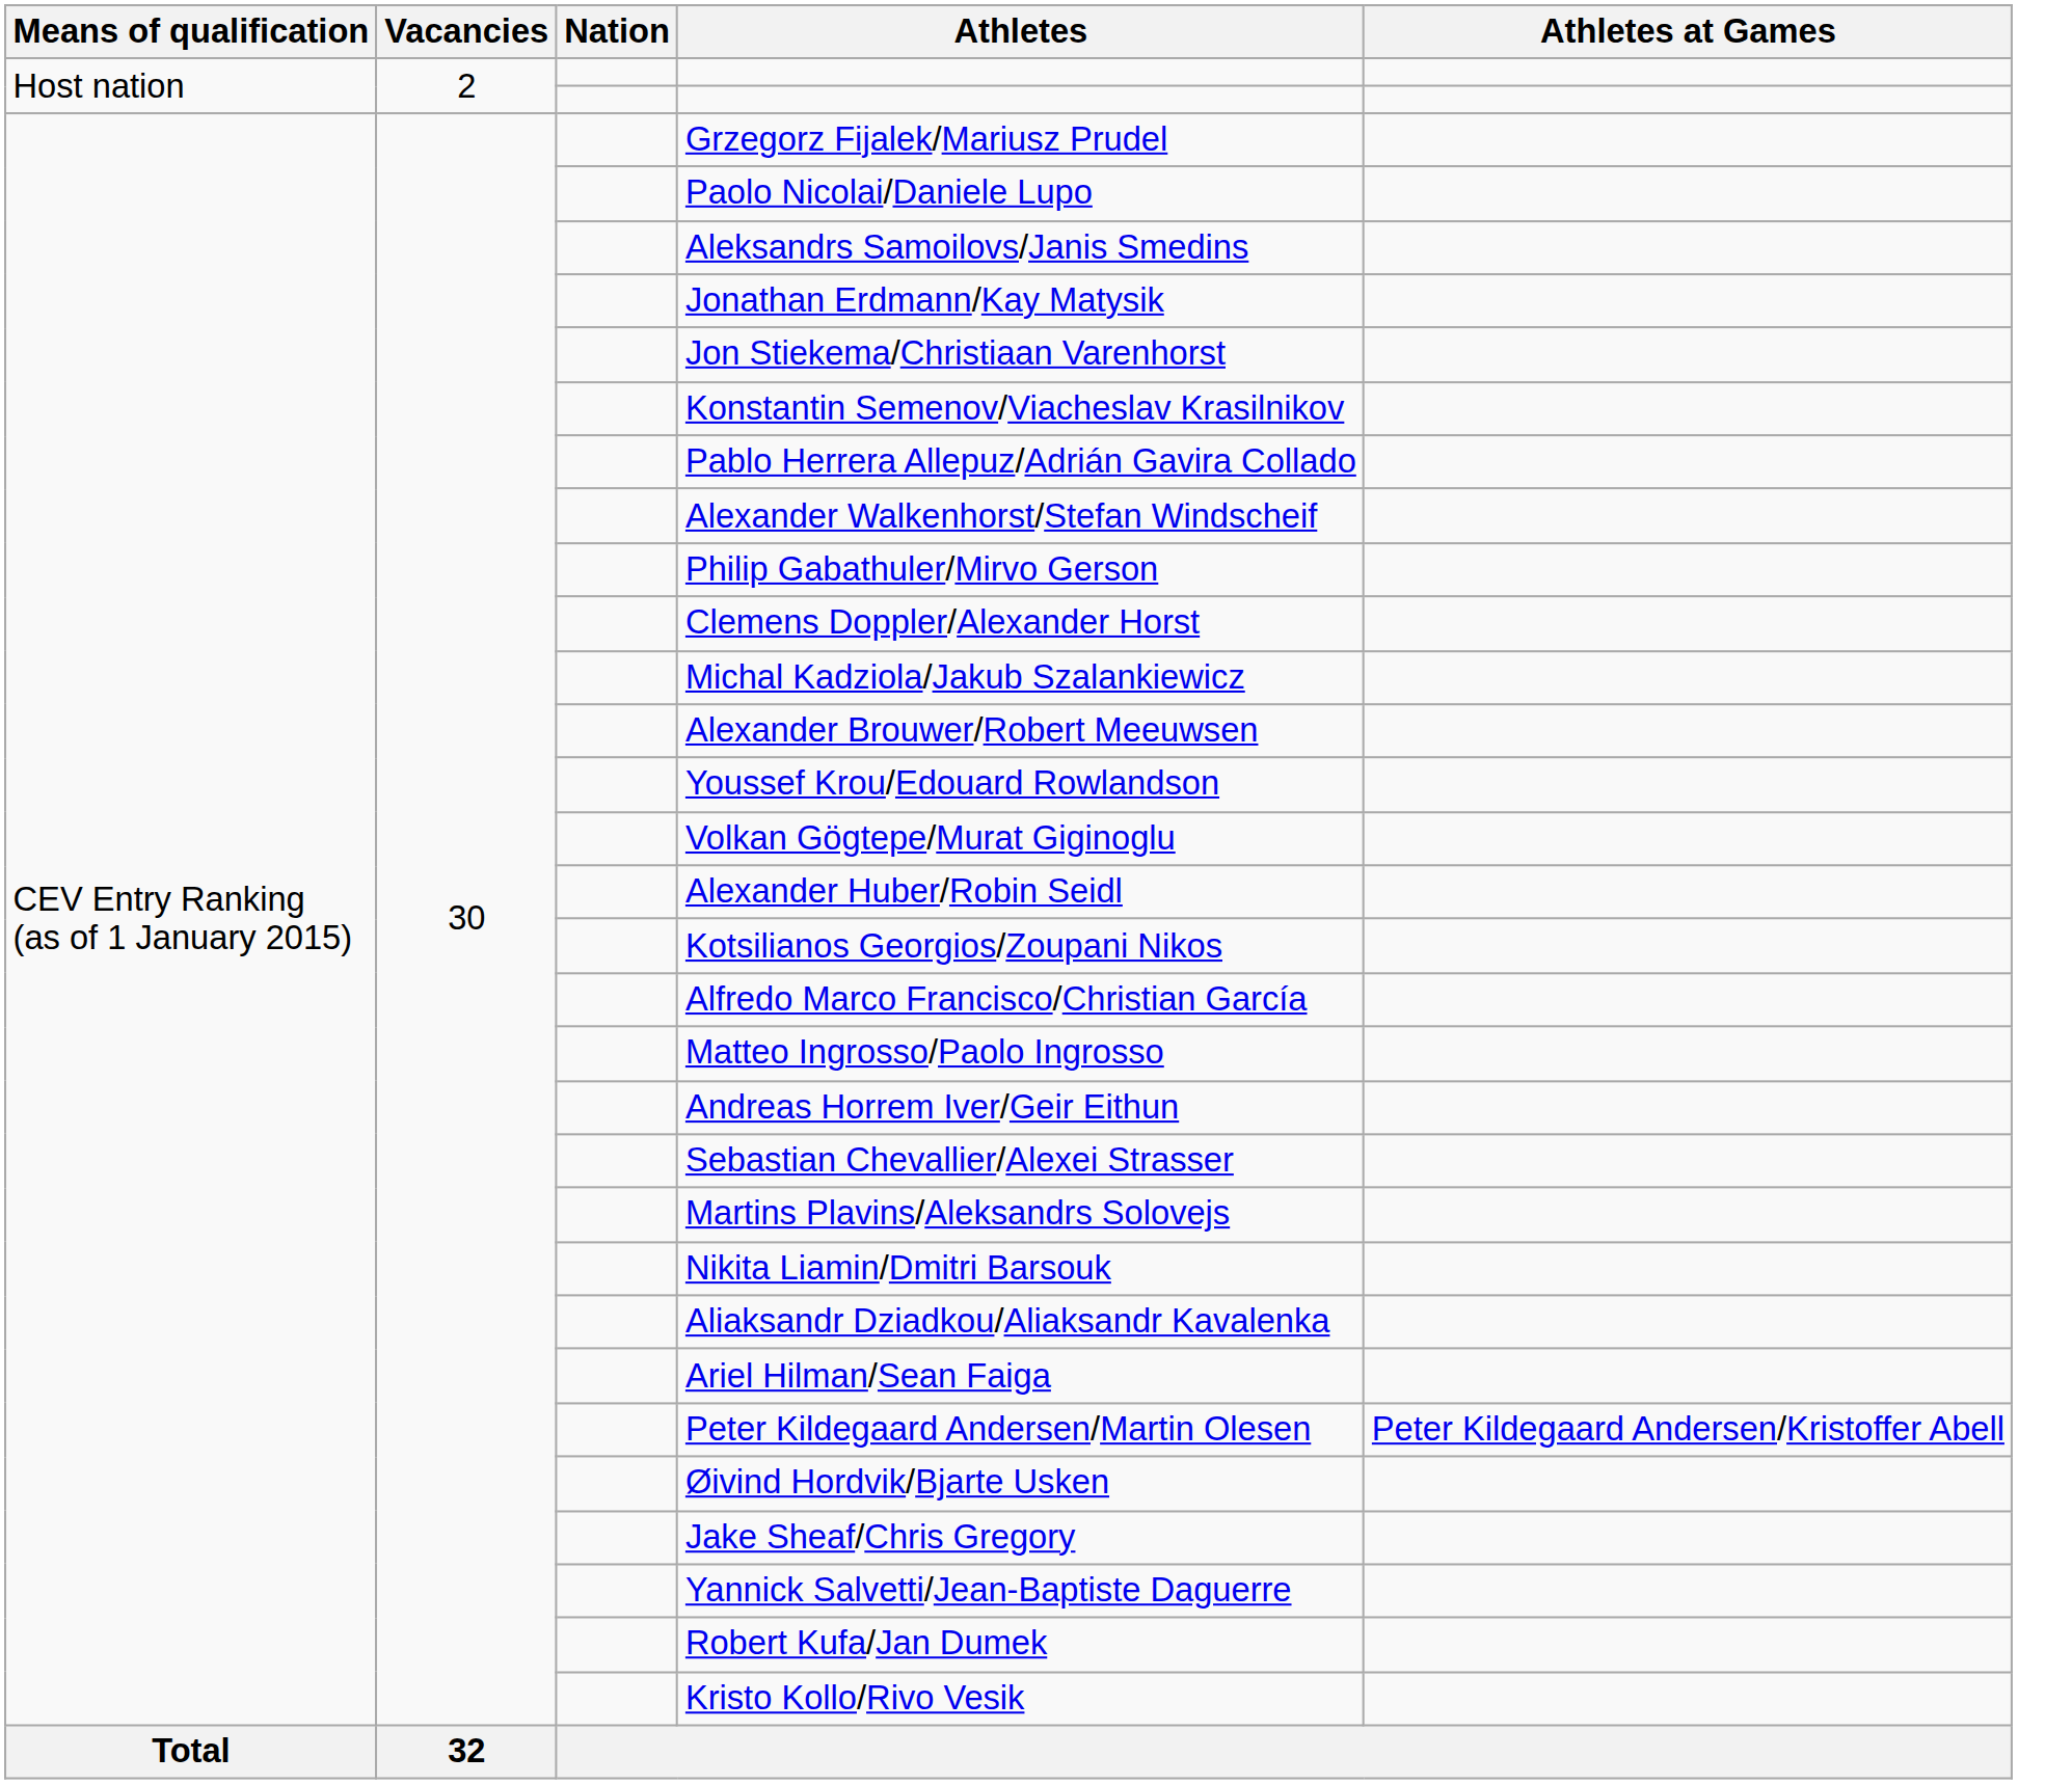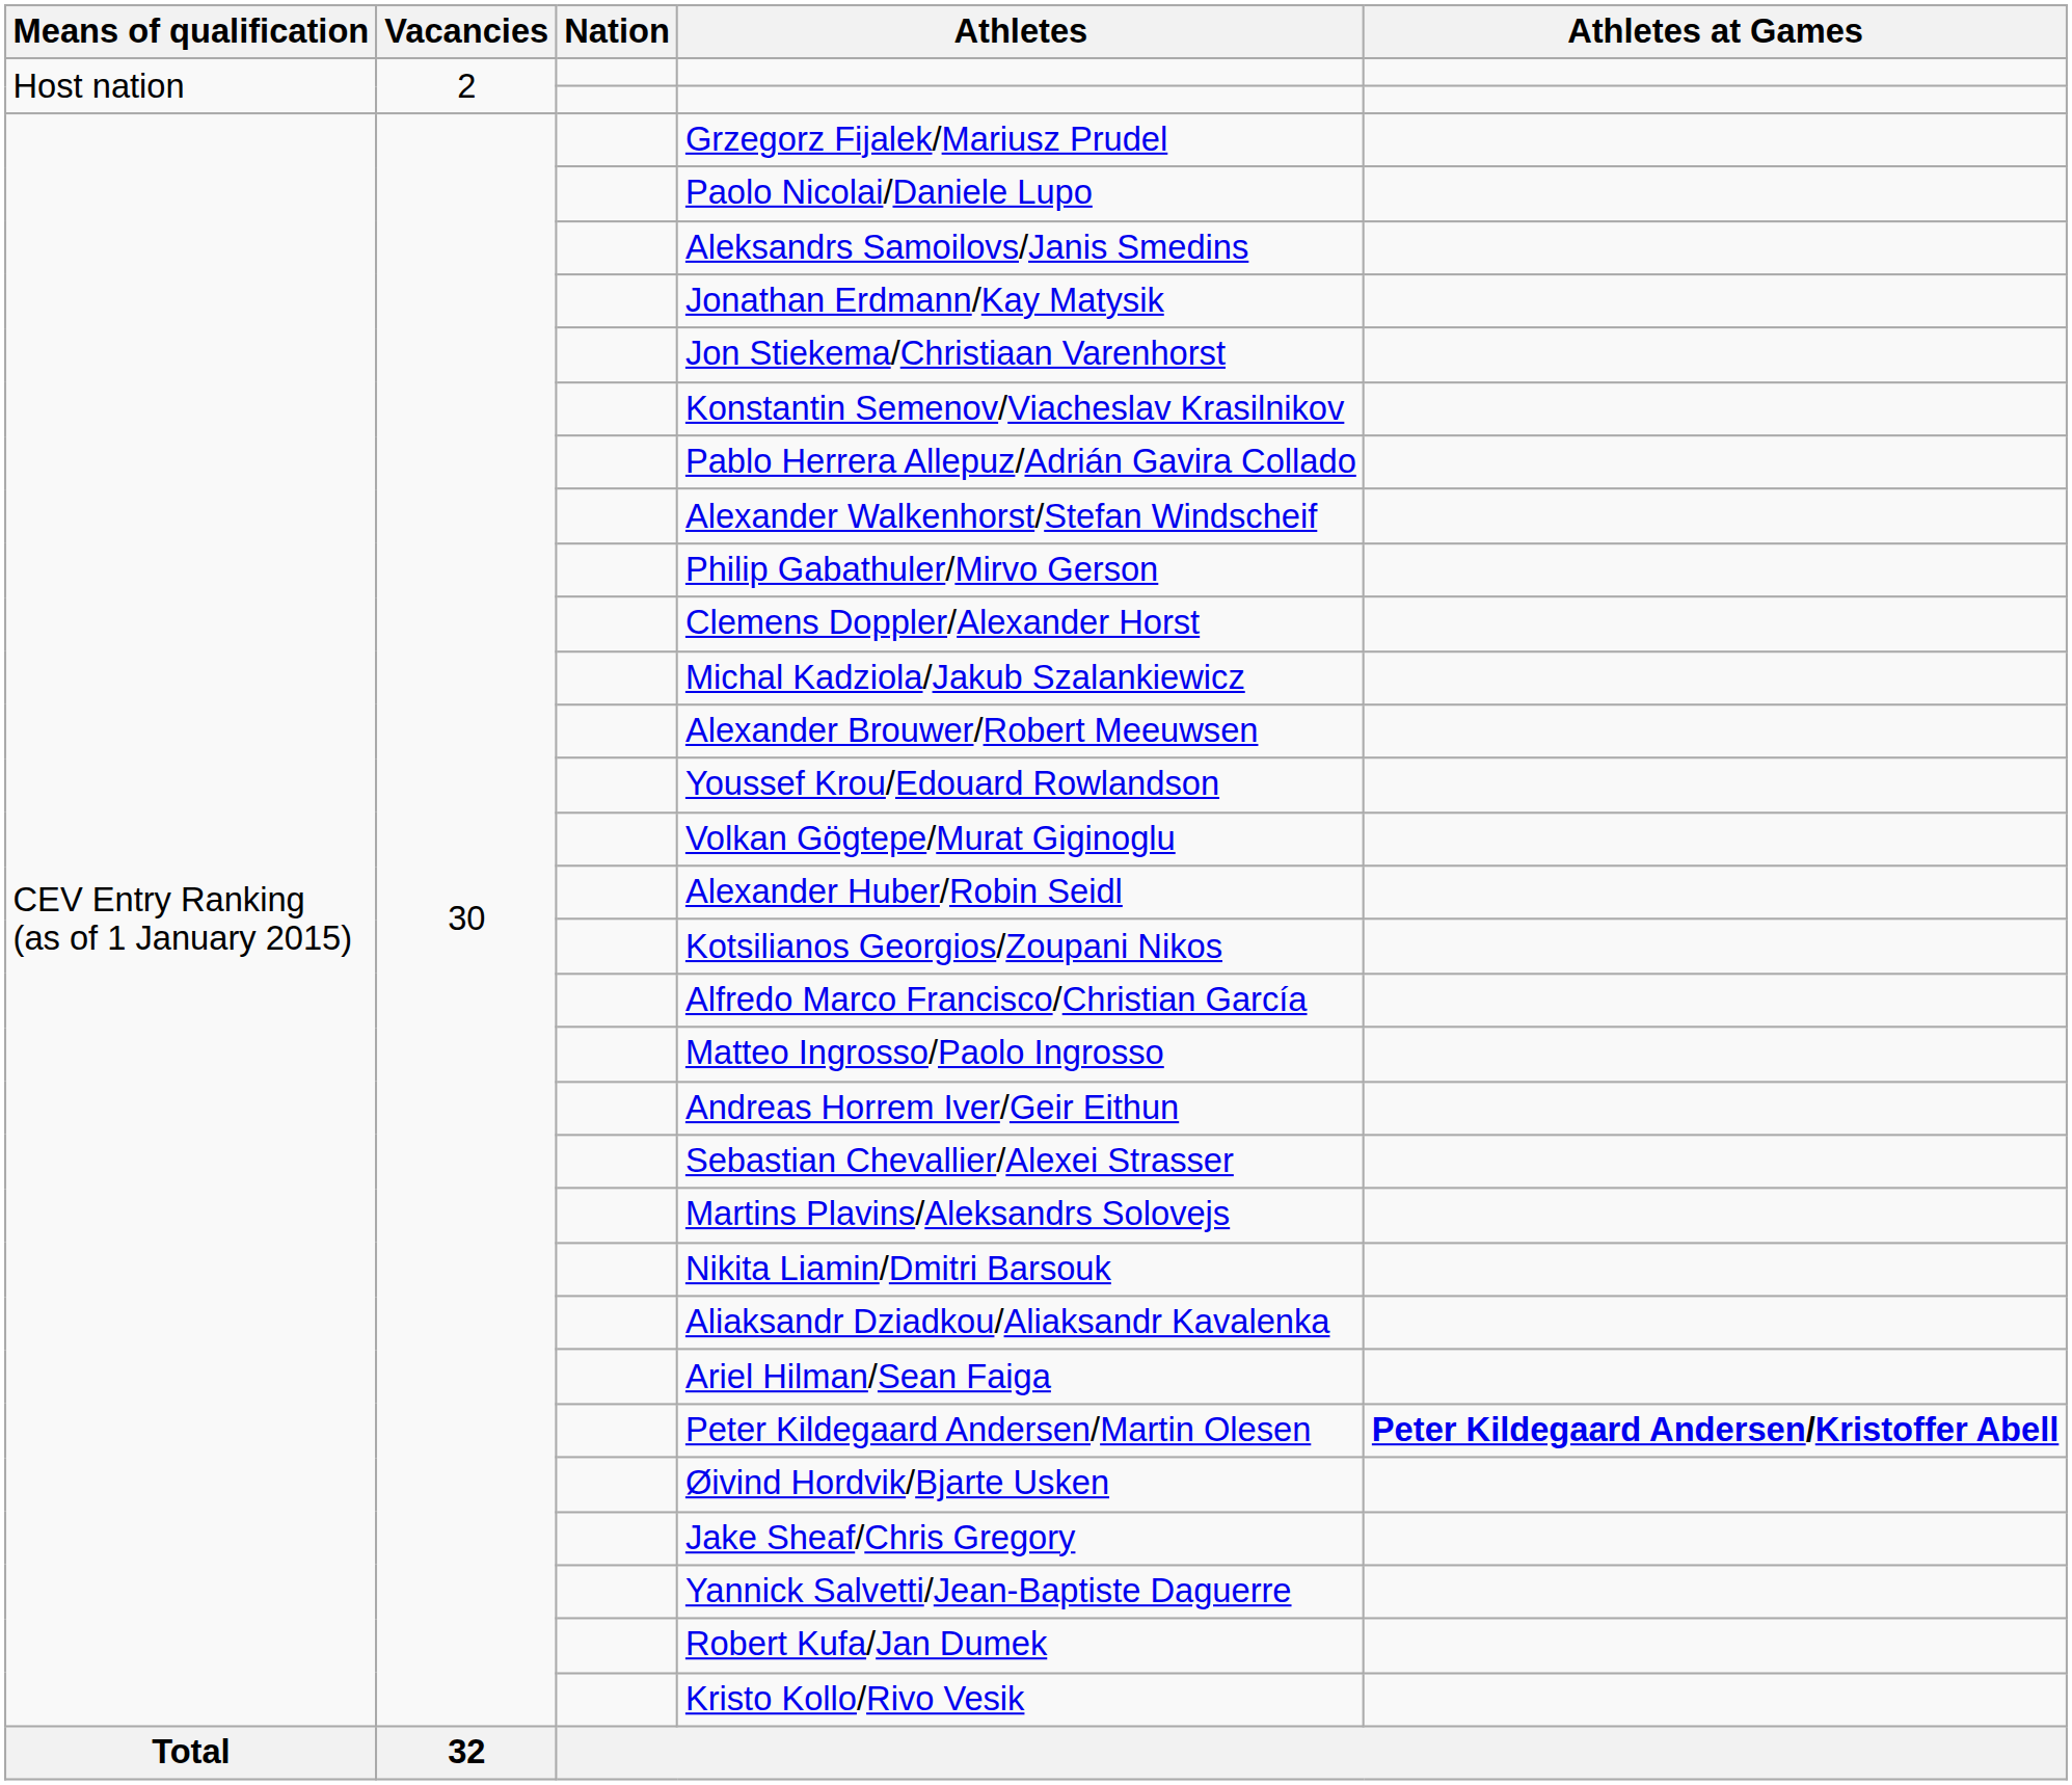Peter Kildegaard Andersen/Martin Olesen | Athletes at Games: normal -> bold
